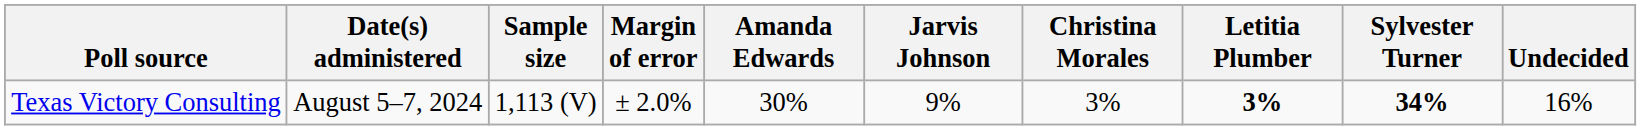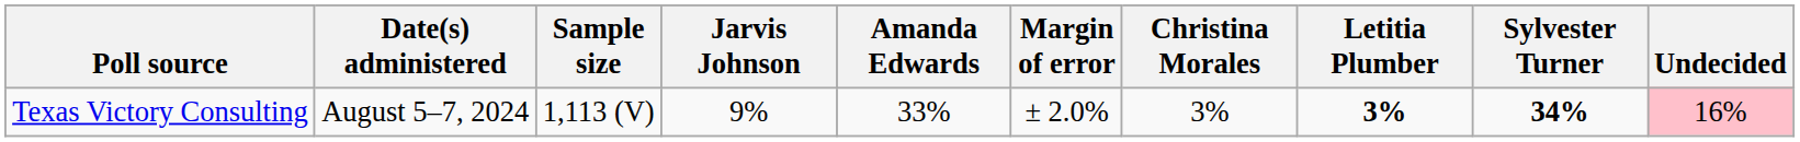columns swapped: Margin of error <-> Jarvis Johnson
Texas Victory Consulting | Amanda Edwards: 30% -> 33%
Texas Victory Consulting | Undecided: no background -> pink background
